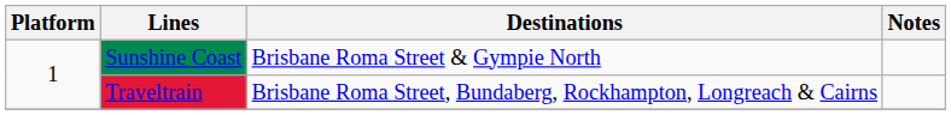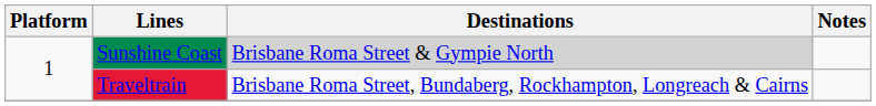Sunshine Coast | Destinations: no background -> lightgrey background
